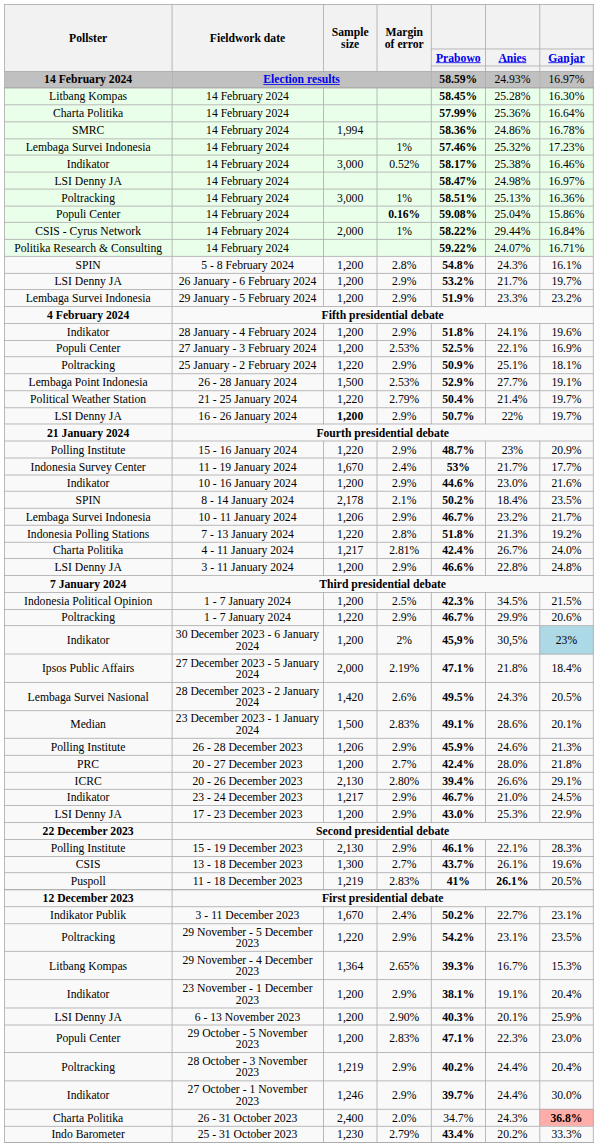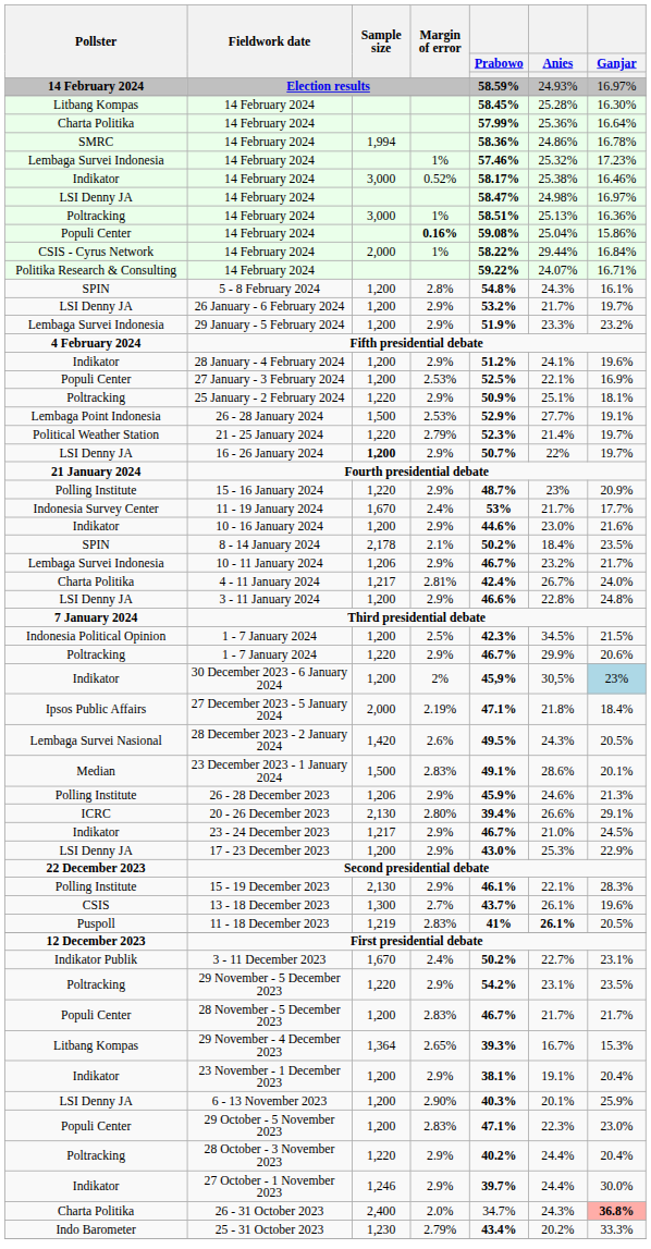28 January - 4 February 2024 | Prabowo: 51.8% -> 51.2%
21 - 25 January 2024 | Prabowo: 50.4% -> 52.3%
- row: Indonesia Polling Stations | 7 - 13 January 2024 | 1,220 | 2.8% | 51.8% | 21.3% | 19.2%
- row: PRC | 20 - 27 December 2023 | 1,200 | 2.7% | 42.4% | 28.0% | 21.8%
+ row: Populi Center | 28 November - 5 December 2023 | 1,200 | 2.83% | 46.7% | 21.7% | 21.7%
28 October - 3 November 2023 | Sample size: 1,219 -> 1,220
